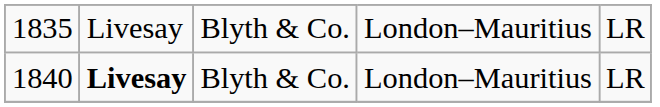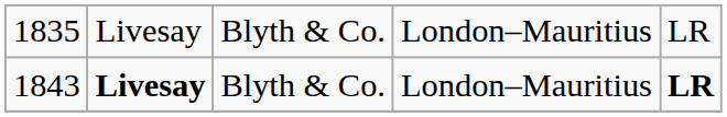row 2 | column 1: 1840 -> 1843
row 2 | column 5: normal -> bold
